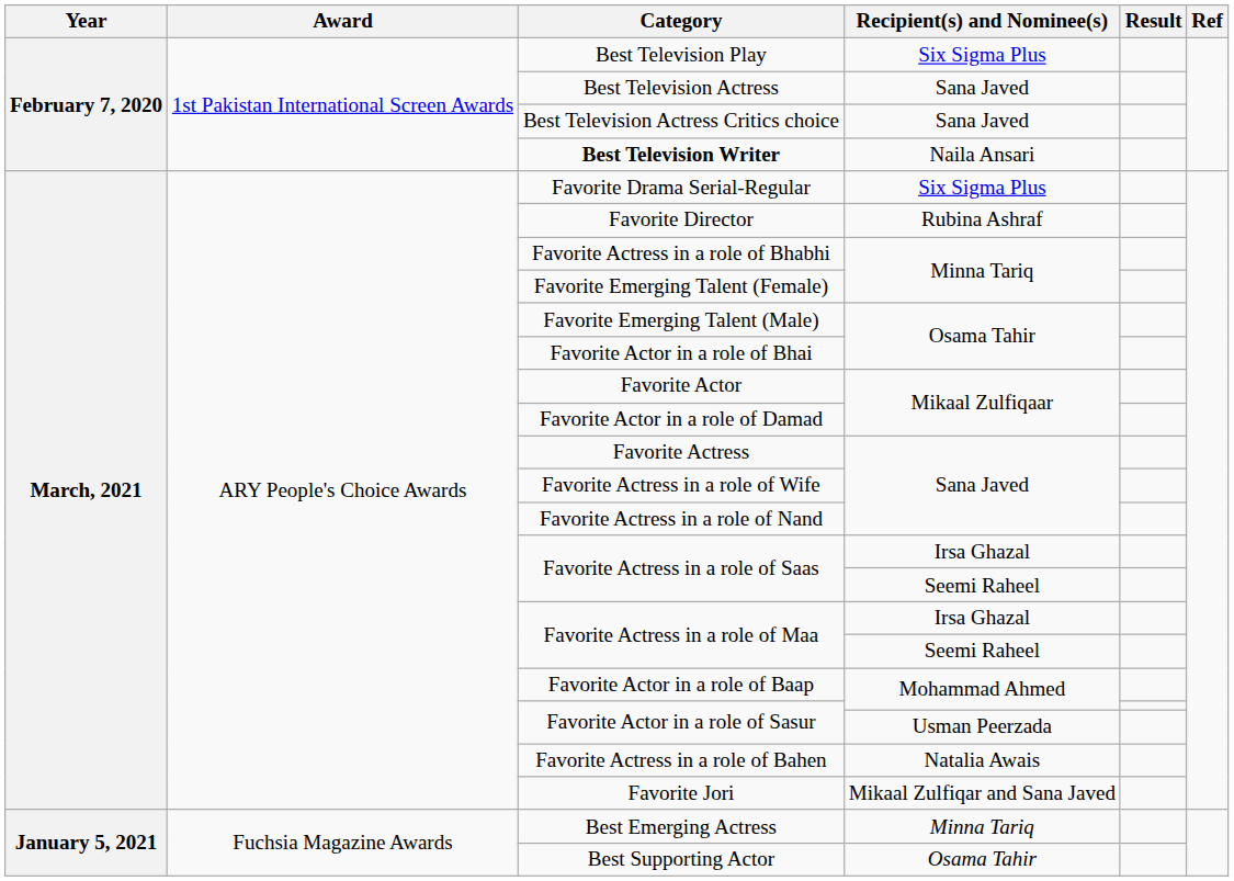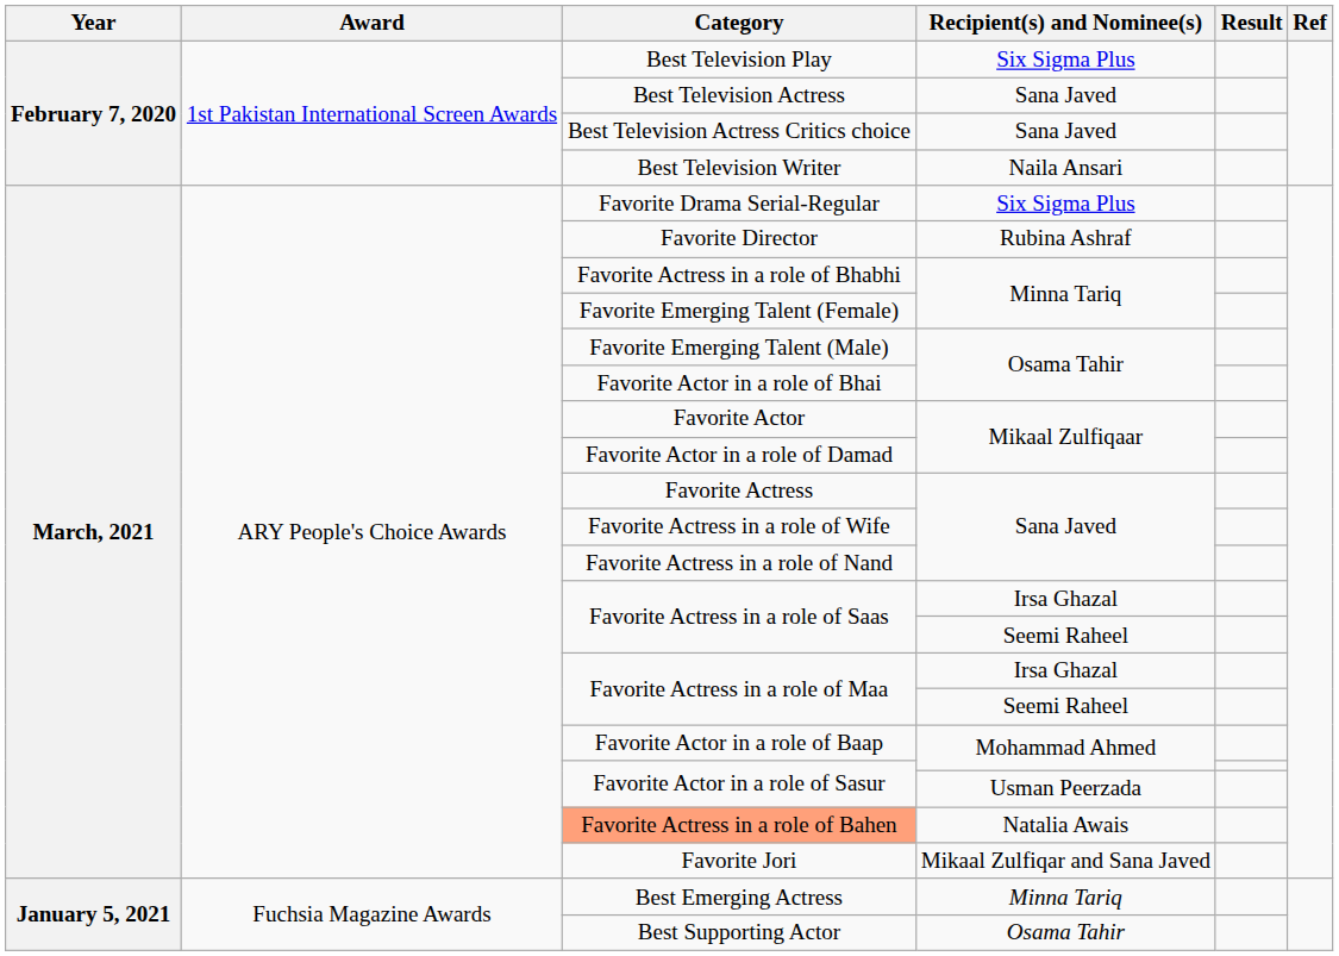Best Television Writer | Category: bold -> normal
Favorite Actress in a role of Bahen | Category: no background -> lightsalmon background
